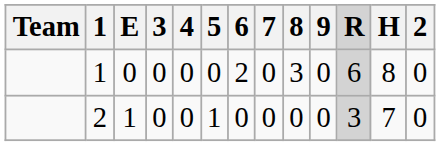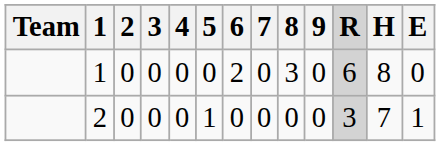columns swapped: 2 <-> E
